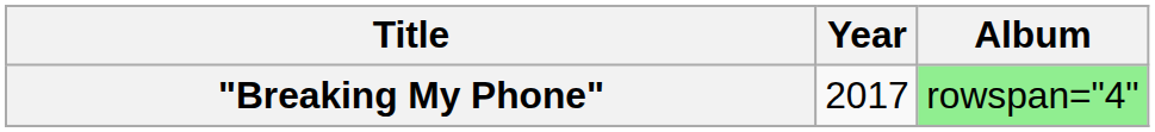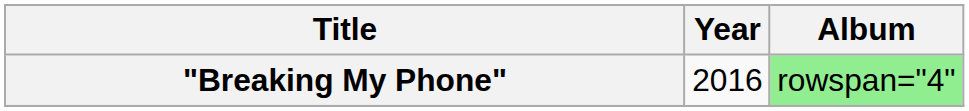"Breaking My Phone" | Year: 2017 -> 2016
